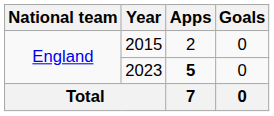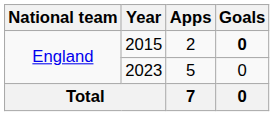2015 | Goals: normal -> bold
2023 | Apps: bold -> normal
